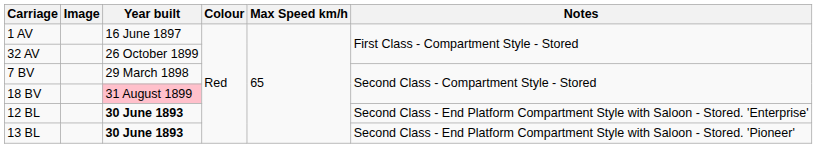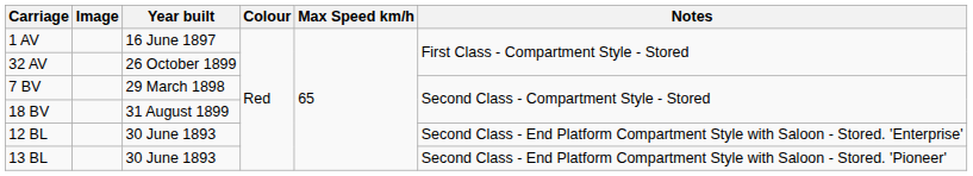18 BV | Year built: pink background -> no background
12 BL | Year built: bold -> normal
13 BL | Year built: bold -> normal
